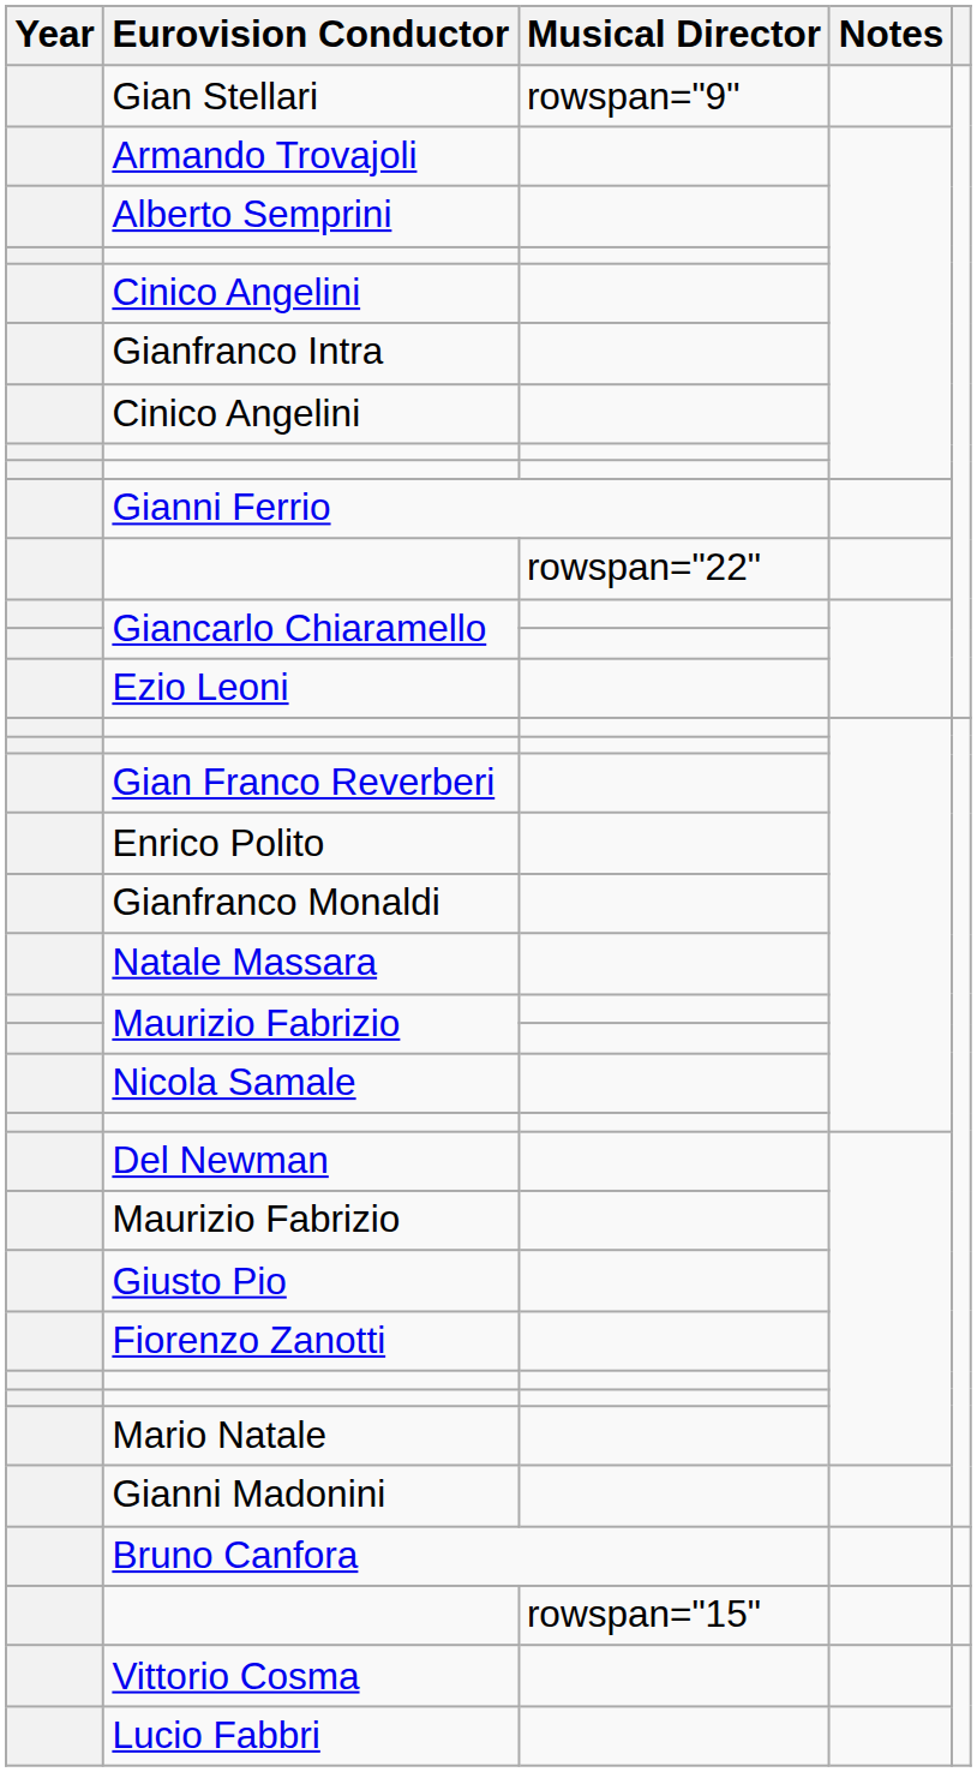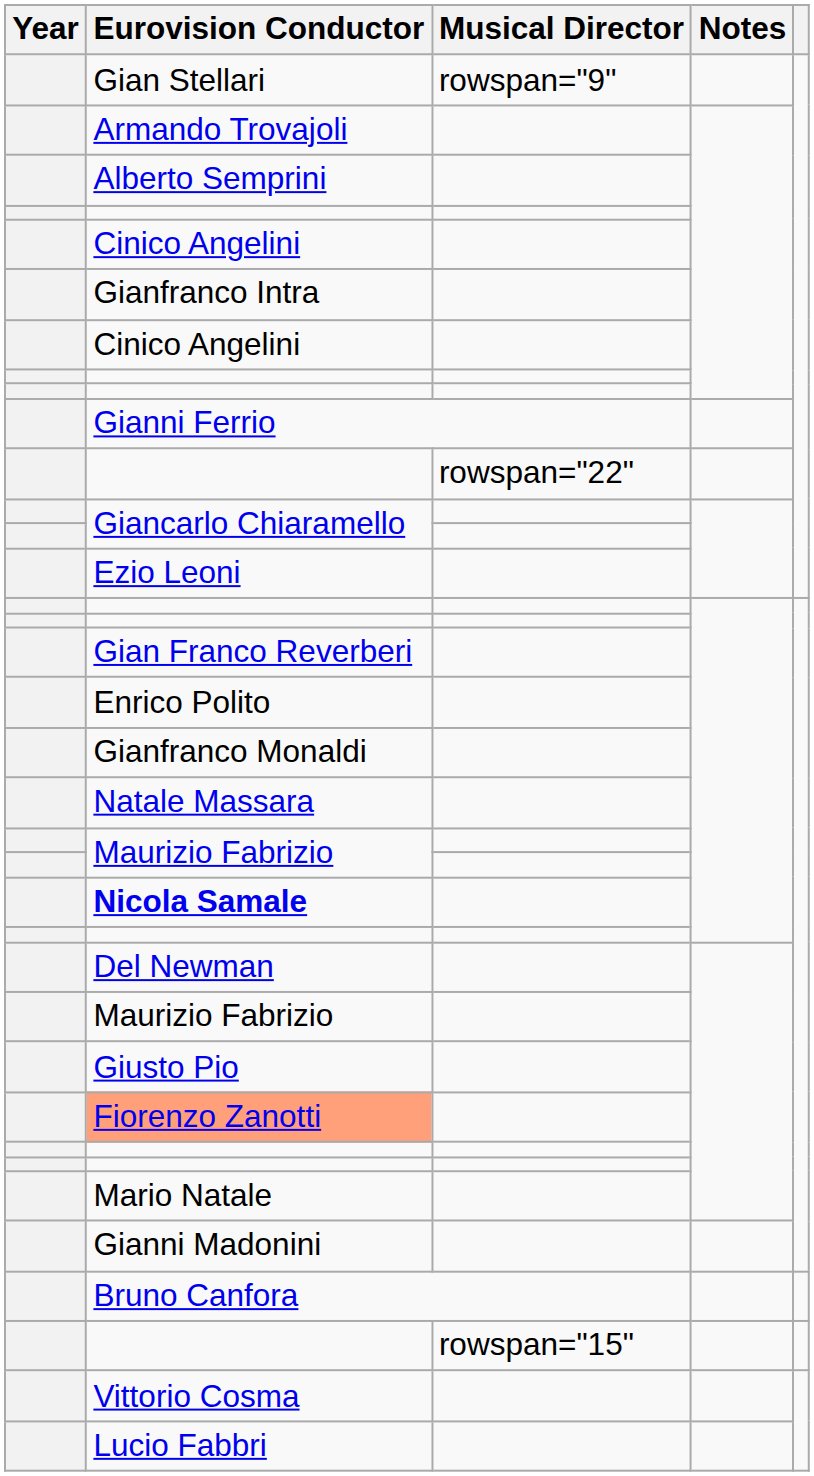Nicola Samale | Eurovision Conductor: normal -> bold
Fiorenzo Zanotti | Eurovision Conductor: no background -> lightsalmon background
